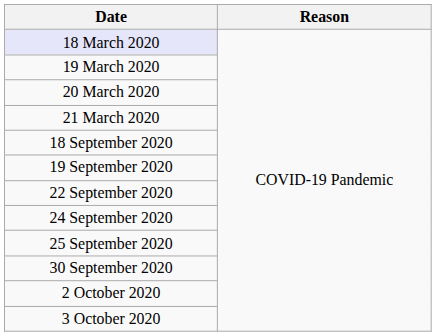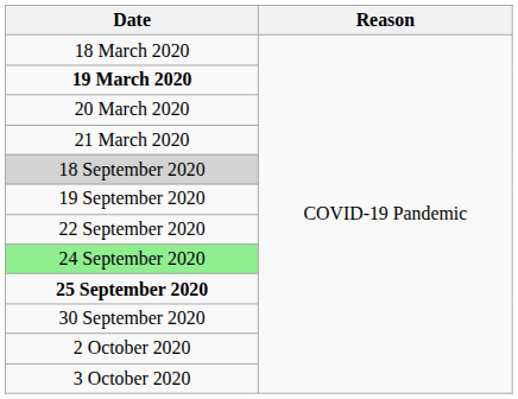18 March 2020 | Date: lavender background -> no background
19 March 2020 | Date: normal -> bold
18 September 2020 | Date: no background -> lightgrey background
24 September 2020 | Date: no background -> lightgreen background
25 September 2020 | Date: normal -> bold
